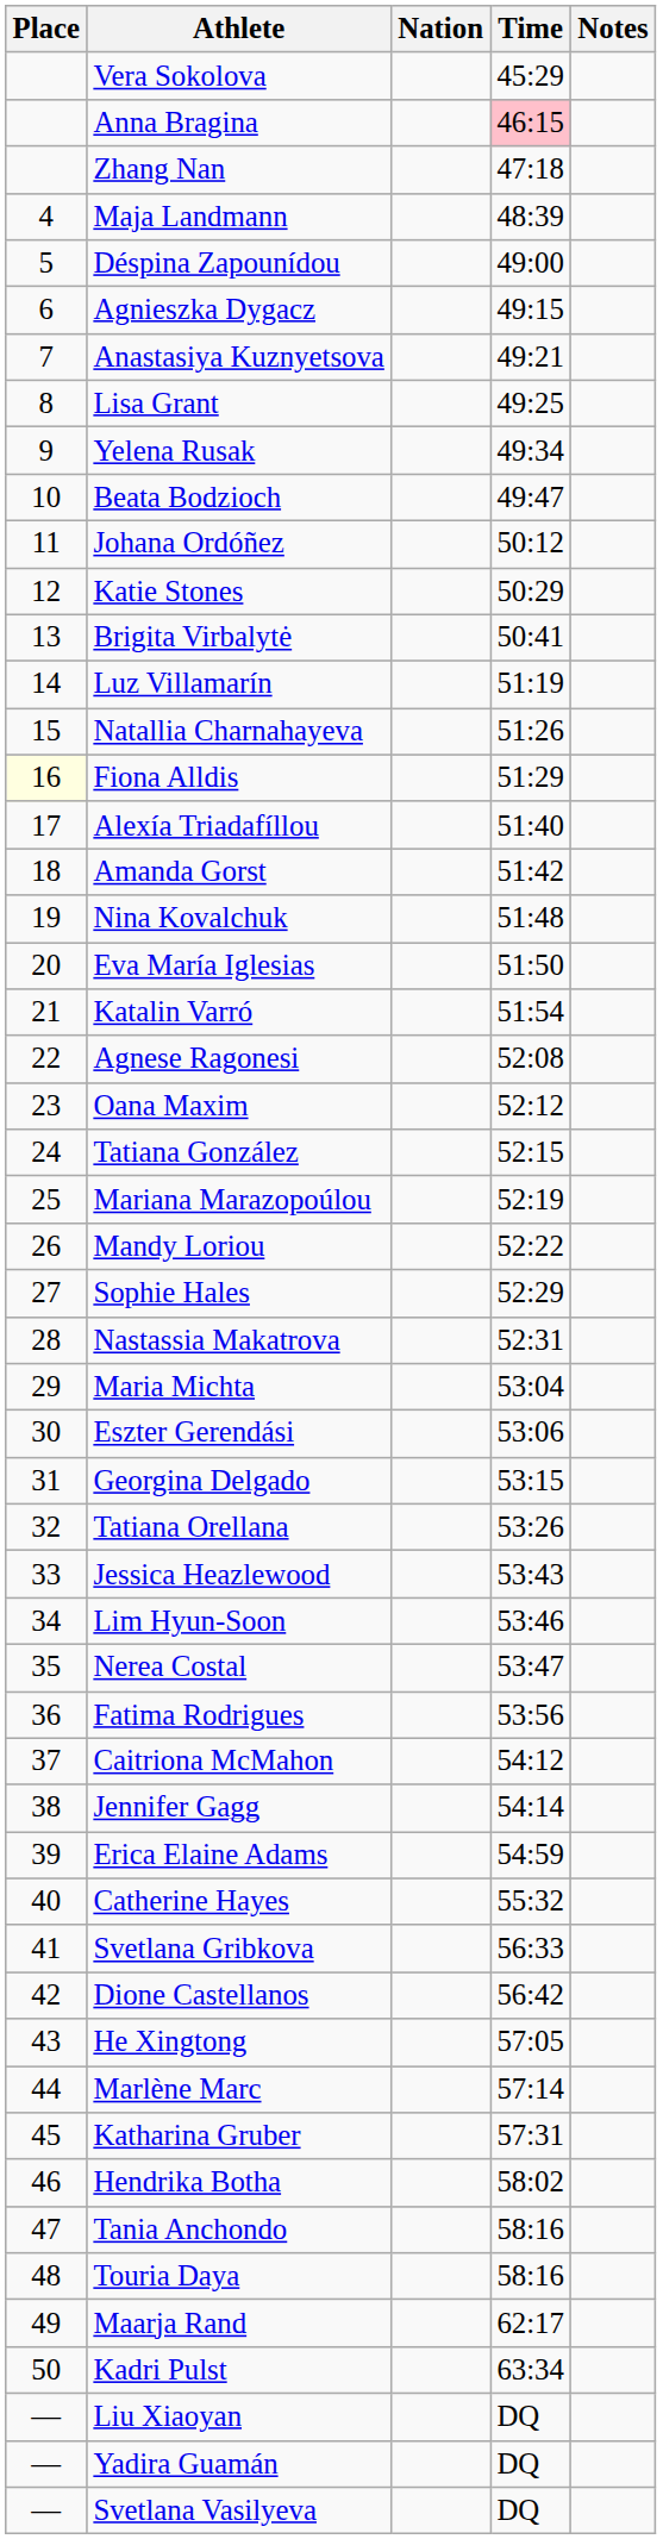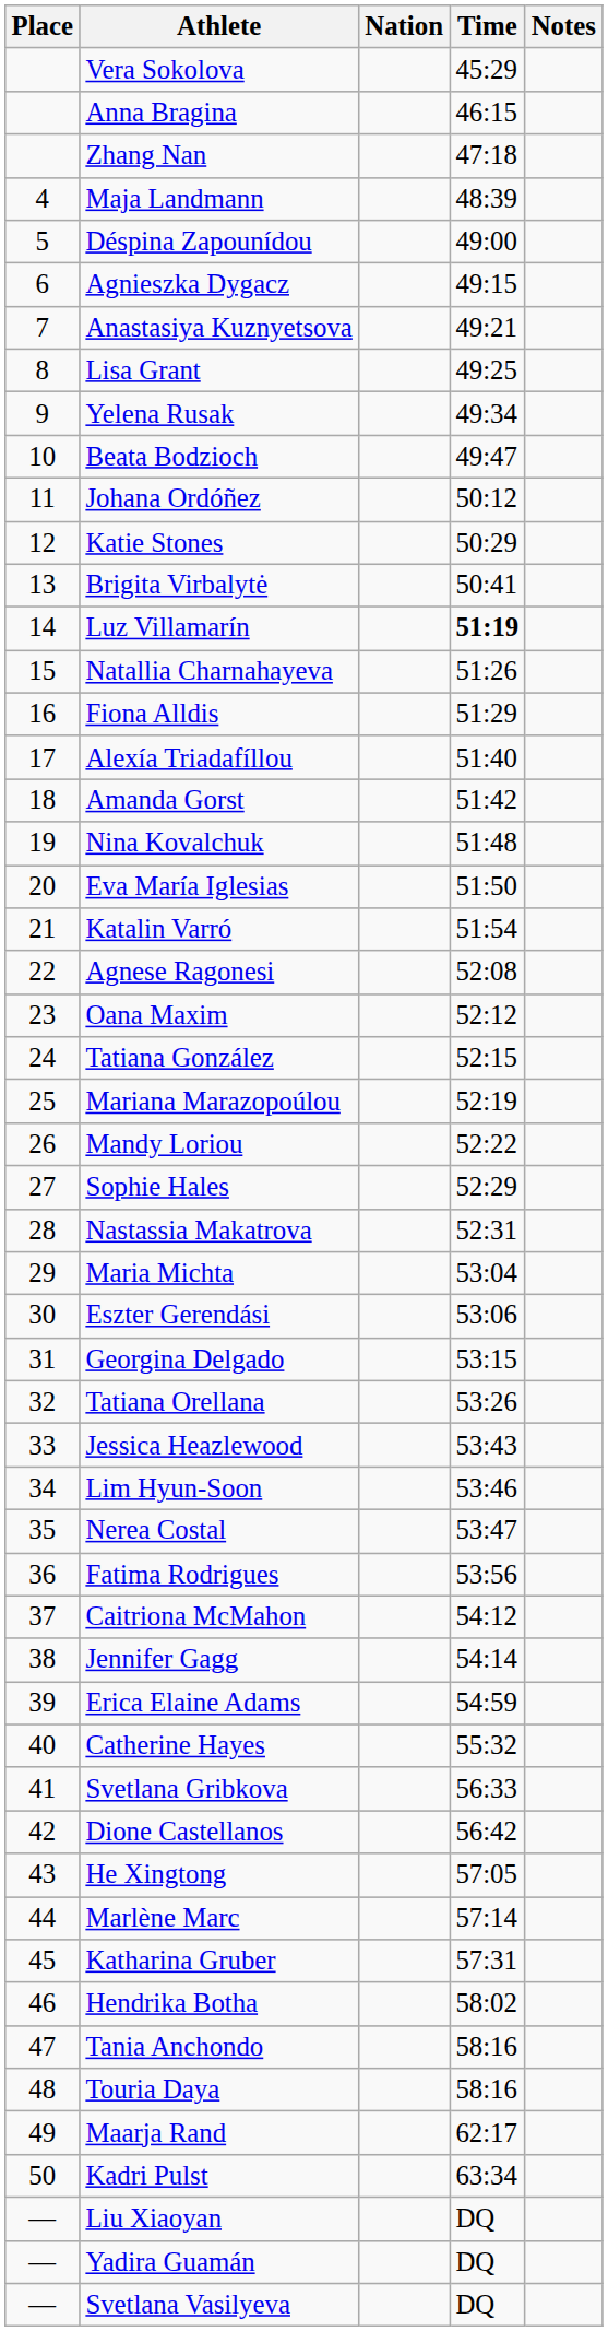Anna Bragina | Time: pink background -> no background
Luz Villamarín | Time: normal -> bold
Fiona Alldis | Place: lightyellow background -> no background
